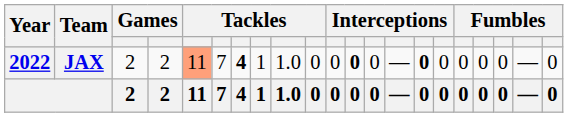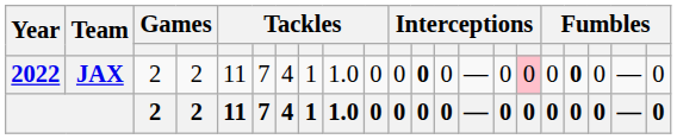JAX | column 5: lightsalmon background -> no background
JAX | column 7: bold -> normal
JAX | column 15: bold -> normal
JAX | column 16: no background -> pink background
JAX | column 18: normal -> bold
